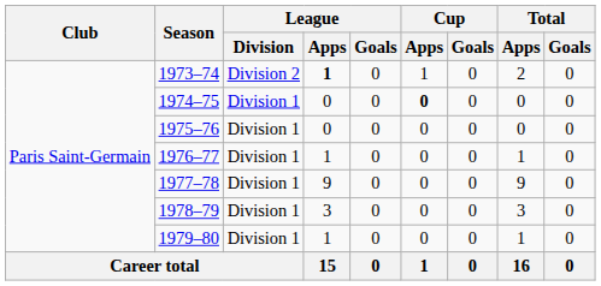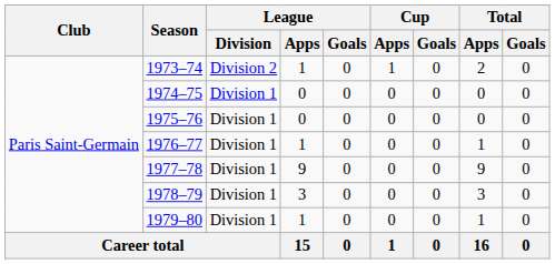1973–74 | League / Apps: bold -> normal
1974–75 | Cup / Apps: bold -> normal
